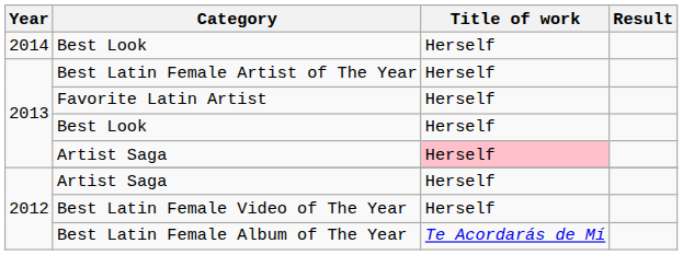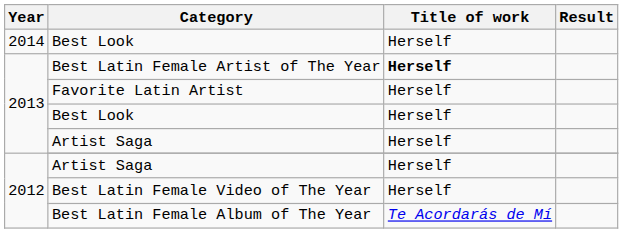Best Latin Female Artist of The Year | Title of work: normal -> bold
2013 / Artist Saga | Title of work: pink background -> no background
